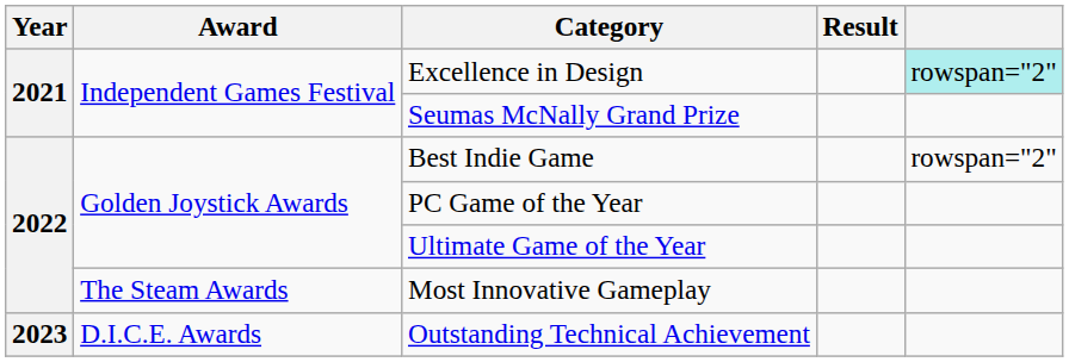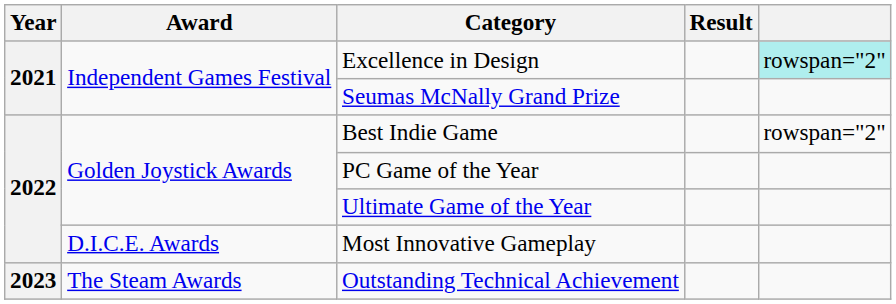Most Innovative Gameplay | Award: The Steam Awards -> D.I.C.E. Awards
Outstanding Technical Achievement | Award: D.I.C.E. Awards -> The Steam Awards
